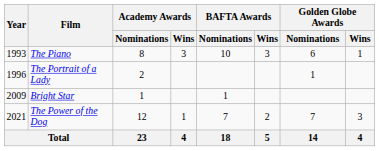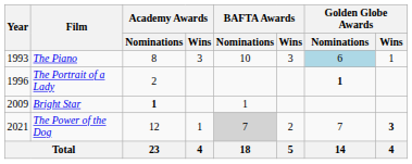The Piano | Golden Globe Awards / Nominations: no background -> lightblue background
The Portrait of a Lady | Golden Globe Awards / Nominations: normal -> bold
Bright Star | Academy Awards / Nominations: normal -> bold
The Power of the Dog | BAFTA Awards / Nominations: no background -> lightgrey background
The Power of the Dog | Golden Globe Awards / Wins: normal -> bold
